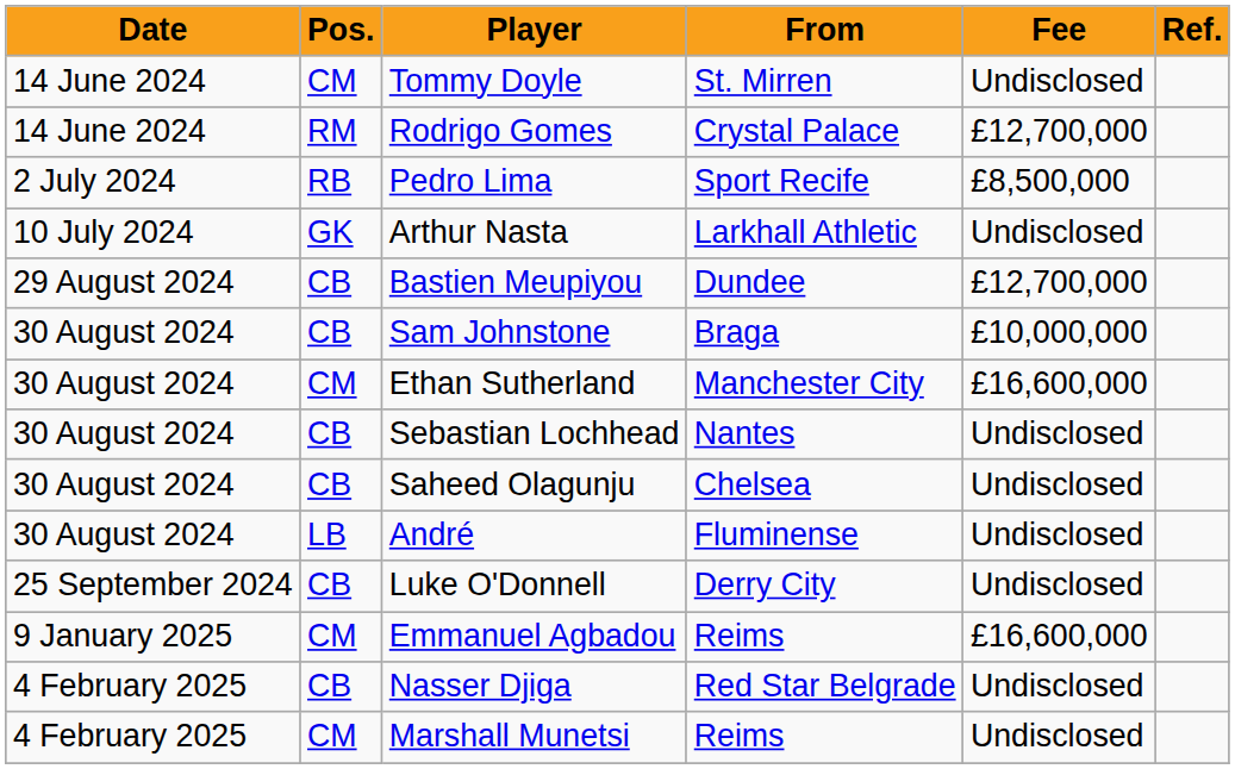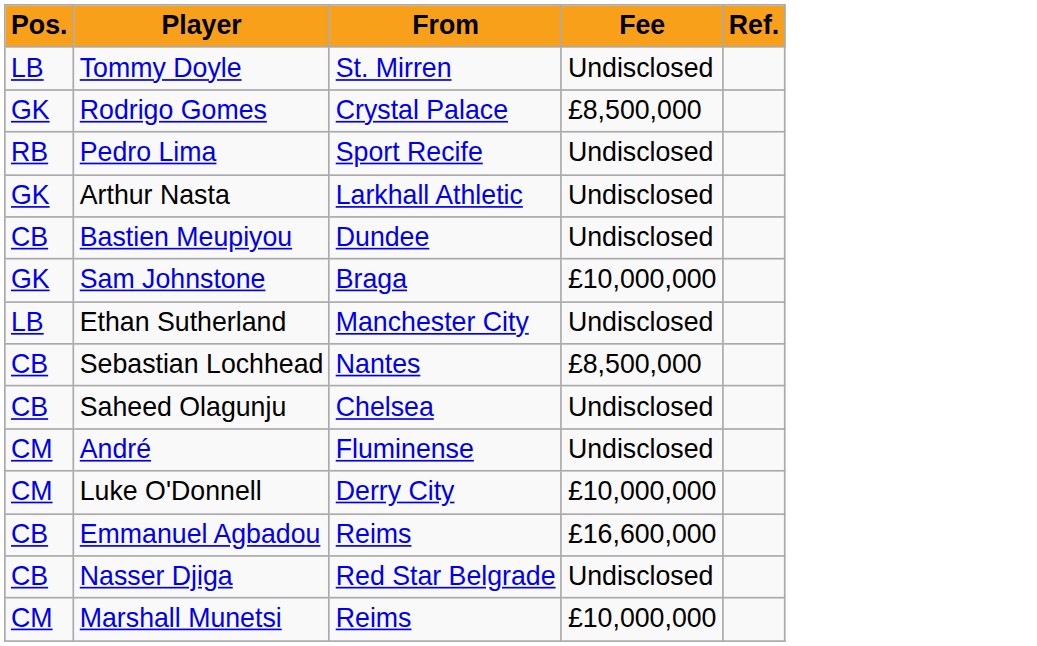- column: Date | 14 June 2024 | 14 June 2024 | 2 July 2024 | 10 July 2024 | 29 August 2024 | 30 August 2024 | 30 August 2024 | 30 August 2024 | 30 August 2024 | 30 August 2024 | 25 September 2024 | 9 January 2025 | 4 February 2025 | 4 February 2025
Tommy Doyle | Pos.: CM -> LB
Rodrigo Gomes | Pos.: RM -> GK
Rodrigo Gomes | Fee: £12,700,000 -> £8,500,000
Pedro Lima | Fee: £8,500,000 -> Undisclosed
Bastien Meupiyou | Fee: £12,700,000 -> Undisclosed
Sam Johnstone | Pos.: CB -> GK
Ethan Sutherland | Pos.: CM -> LB
Ethan Sutherland | Fee: £16,600,000 -> Undisclosed
Sebastian Lochhead | Fee: Undisclosed -> £8,500,000
André | Pos.: LB -> CM
Luke O'Donnell | Pos.: CB -> CM
Luke O'Donnell | Fee: Undisclosed -> £10,000,000
Emmanuel Agbadou | Pos.: CM -> CB
Marshall Munetsi | Fee: Undisclosed -> £10,000,000
